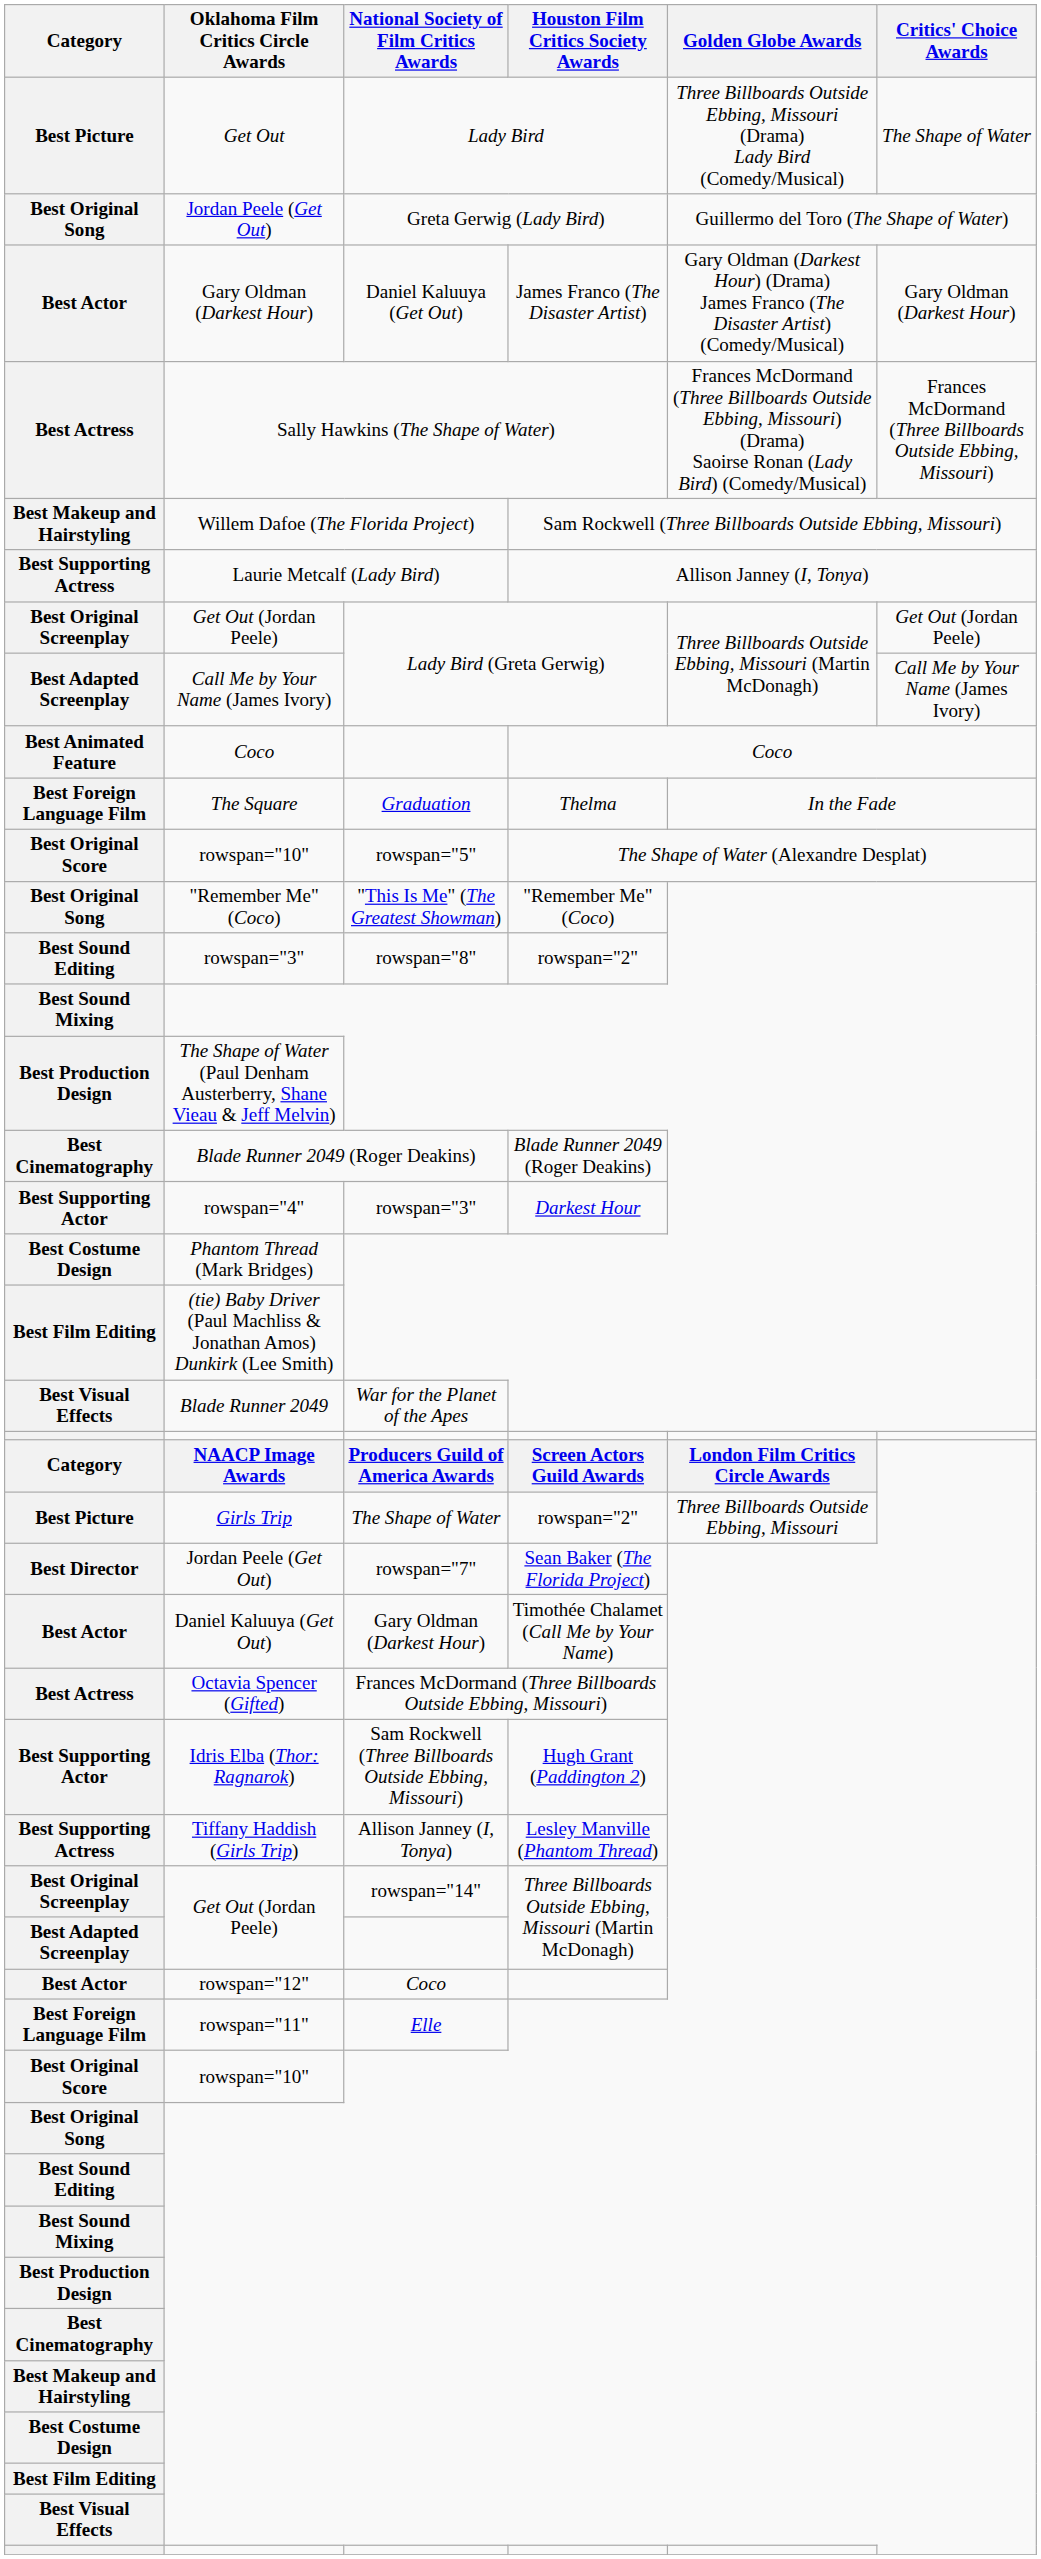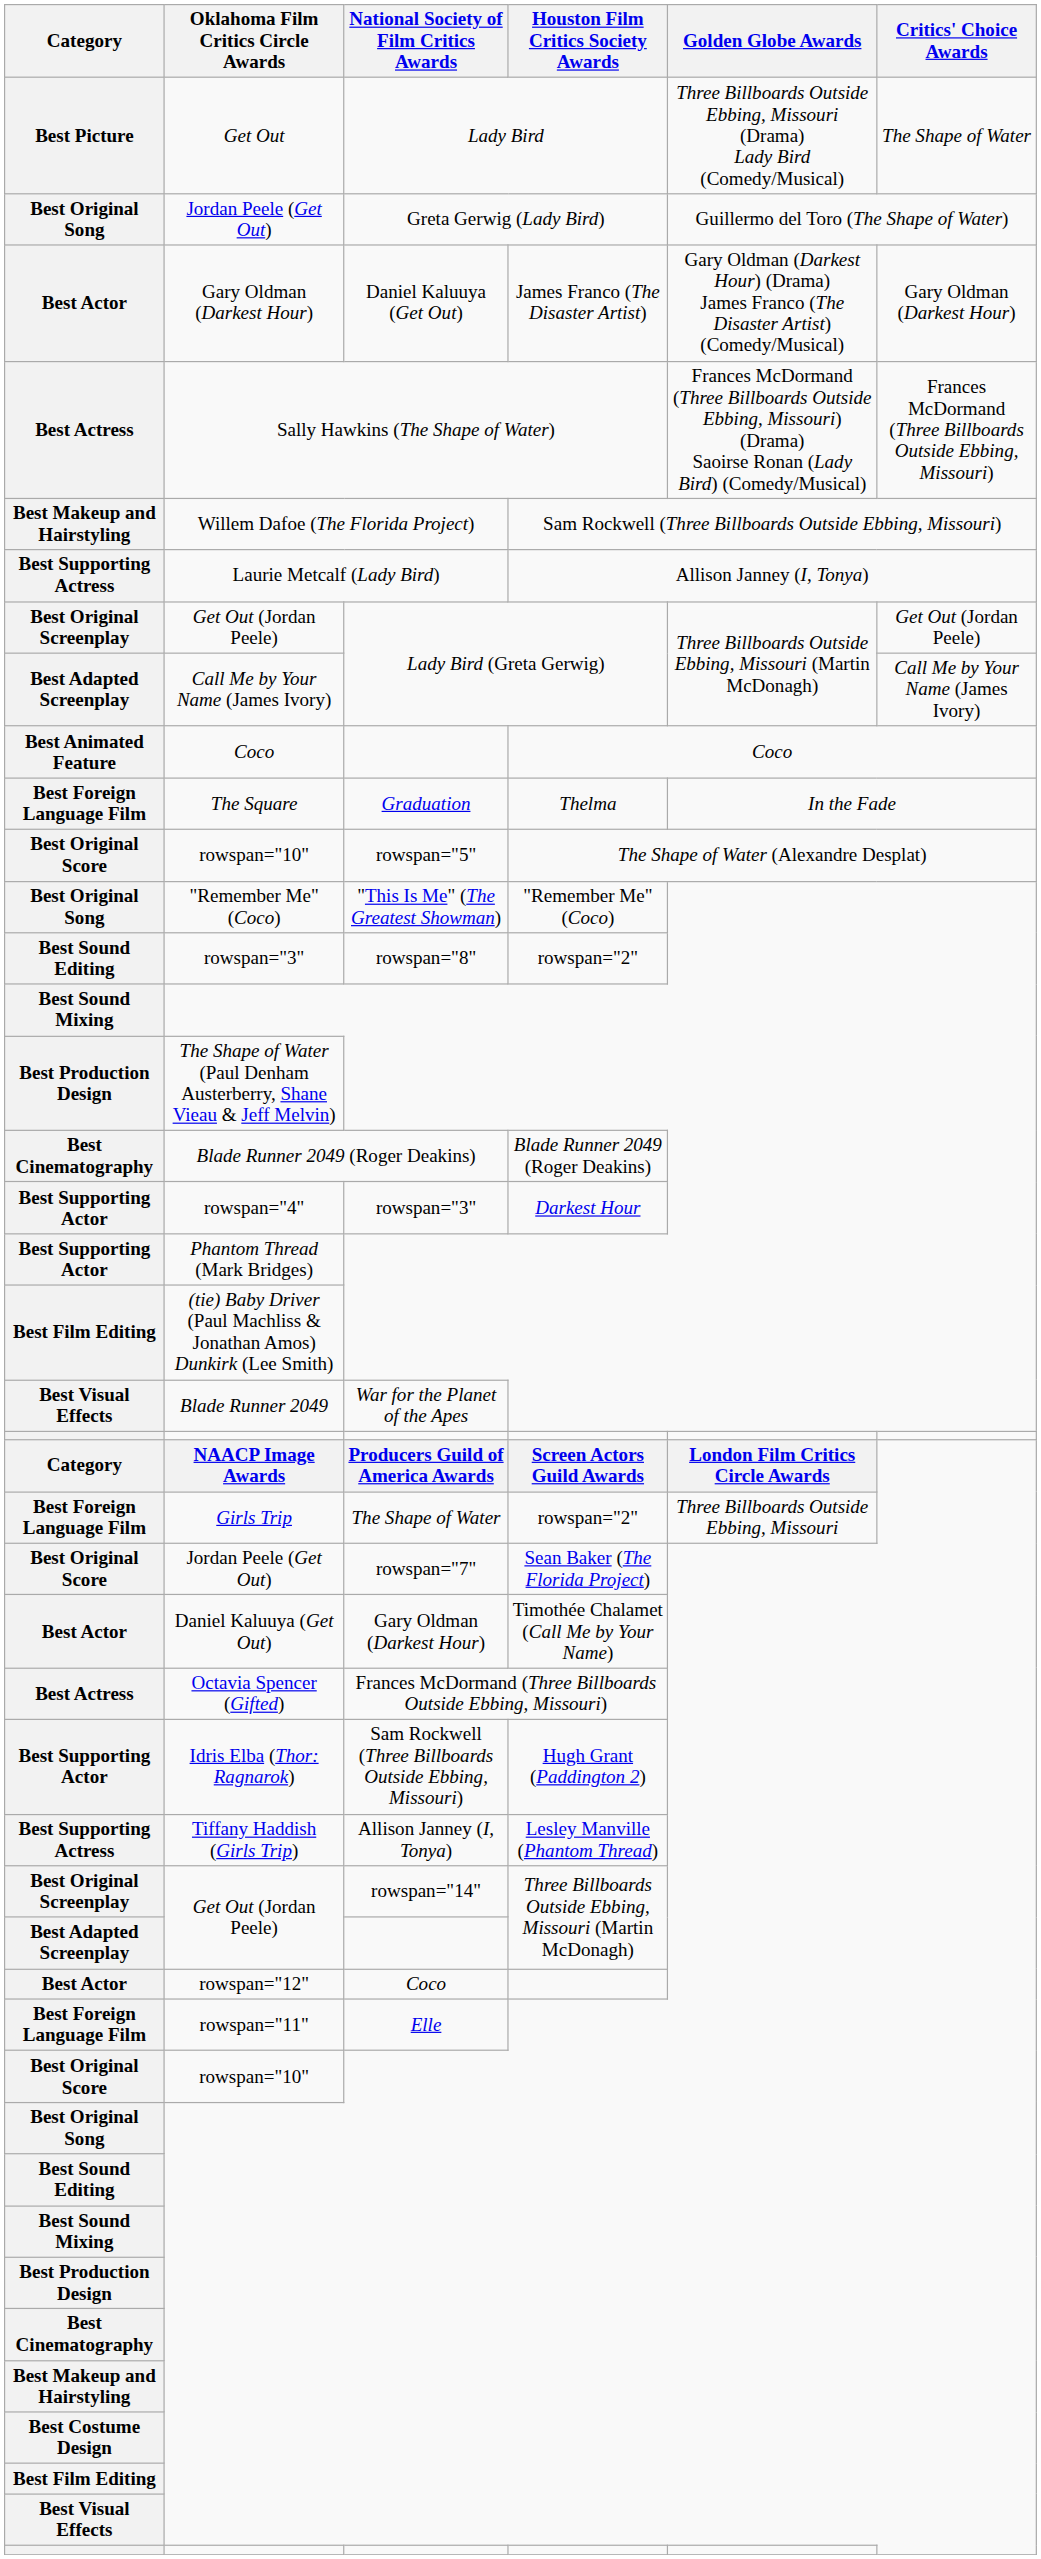Phantom Thread (Mark Bridges) | Category: Best Costume Design -> Best Supporting Actor
Girls Trip | Category: Best Picture -> Best Foreign Language Film
Jordan Peele (Get Out) / rowspan="7" | Category: Best Director -> Best Original Score
